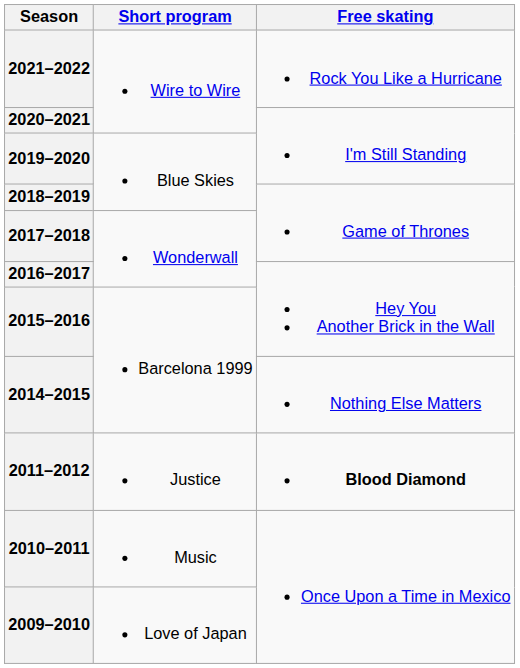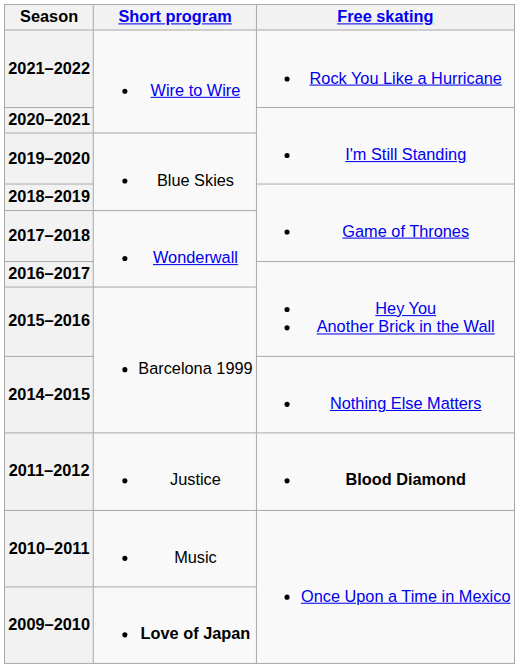2009–2010 | Short program: normal -> bold
